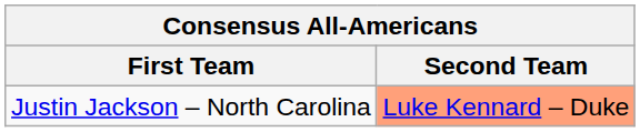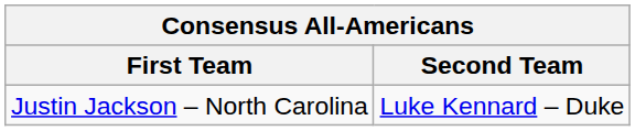Justin Jackson – North Carolina | Second Team: lightsalmon background -> no background
